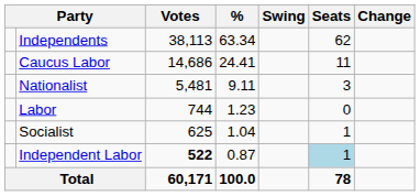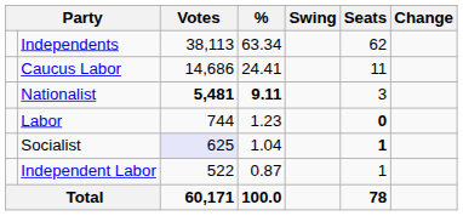Nationalist | Votes: normal -> bold
Nationalist | %: normal -> bold
Labor | Seats: normal -> bold
Socialist | Votes: no background -> lavender background
Socialist | Seats: normal -> bold
Independent Labor | Votes: bold -> normal
Independent Labor | Seats: lightblue background -> no background
